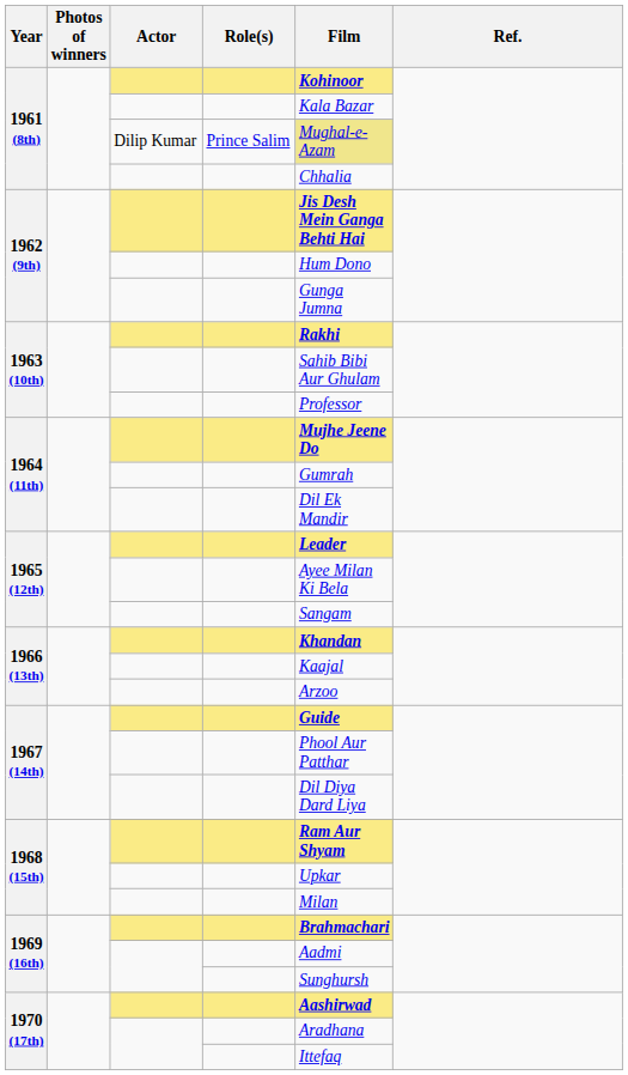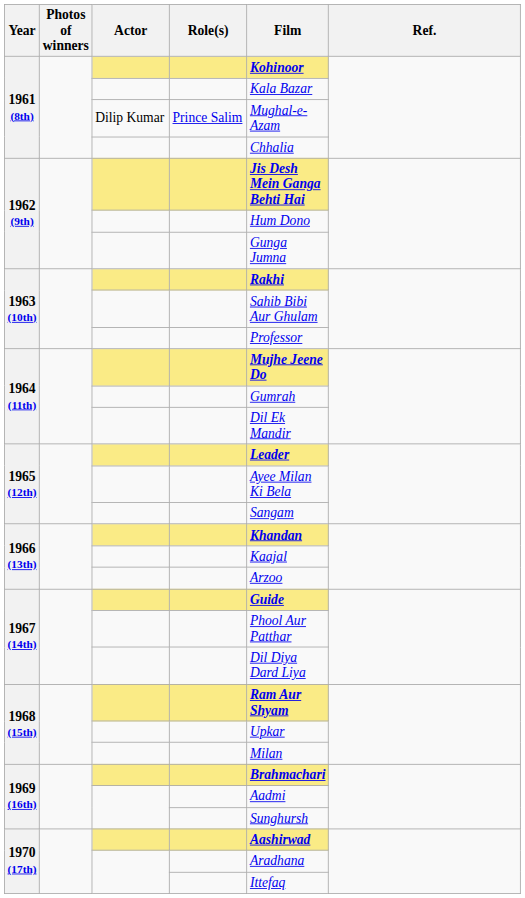1961 (8th) / Dilip Kumar | Film: khaki background -> no background
